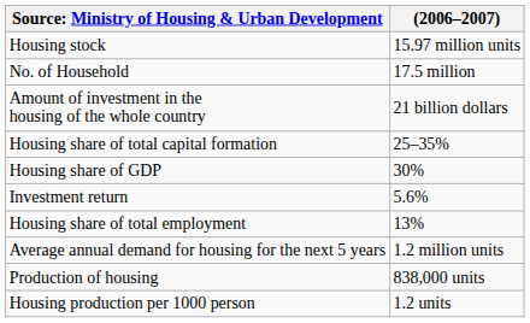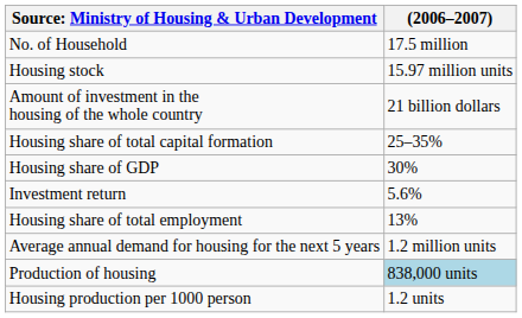rows swapped: No. of Household <-> Housing stock
Production of housing | (2006–2007): no background -> lightblue background
